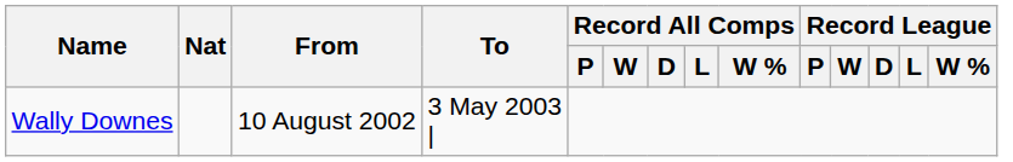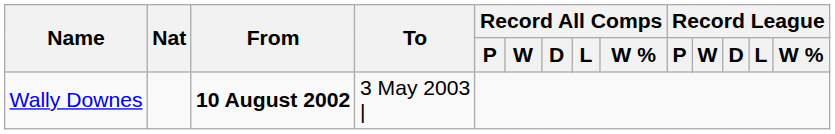Wally Downes | From: normal -> bold
